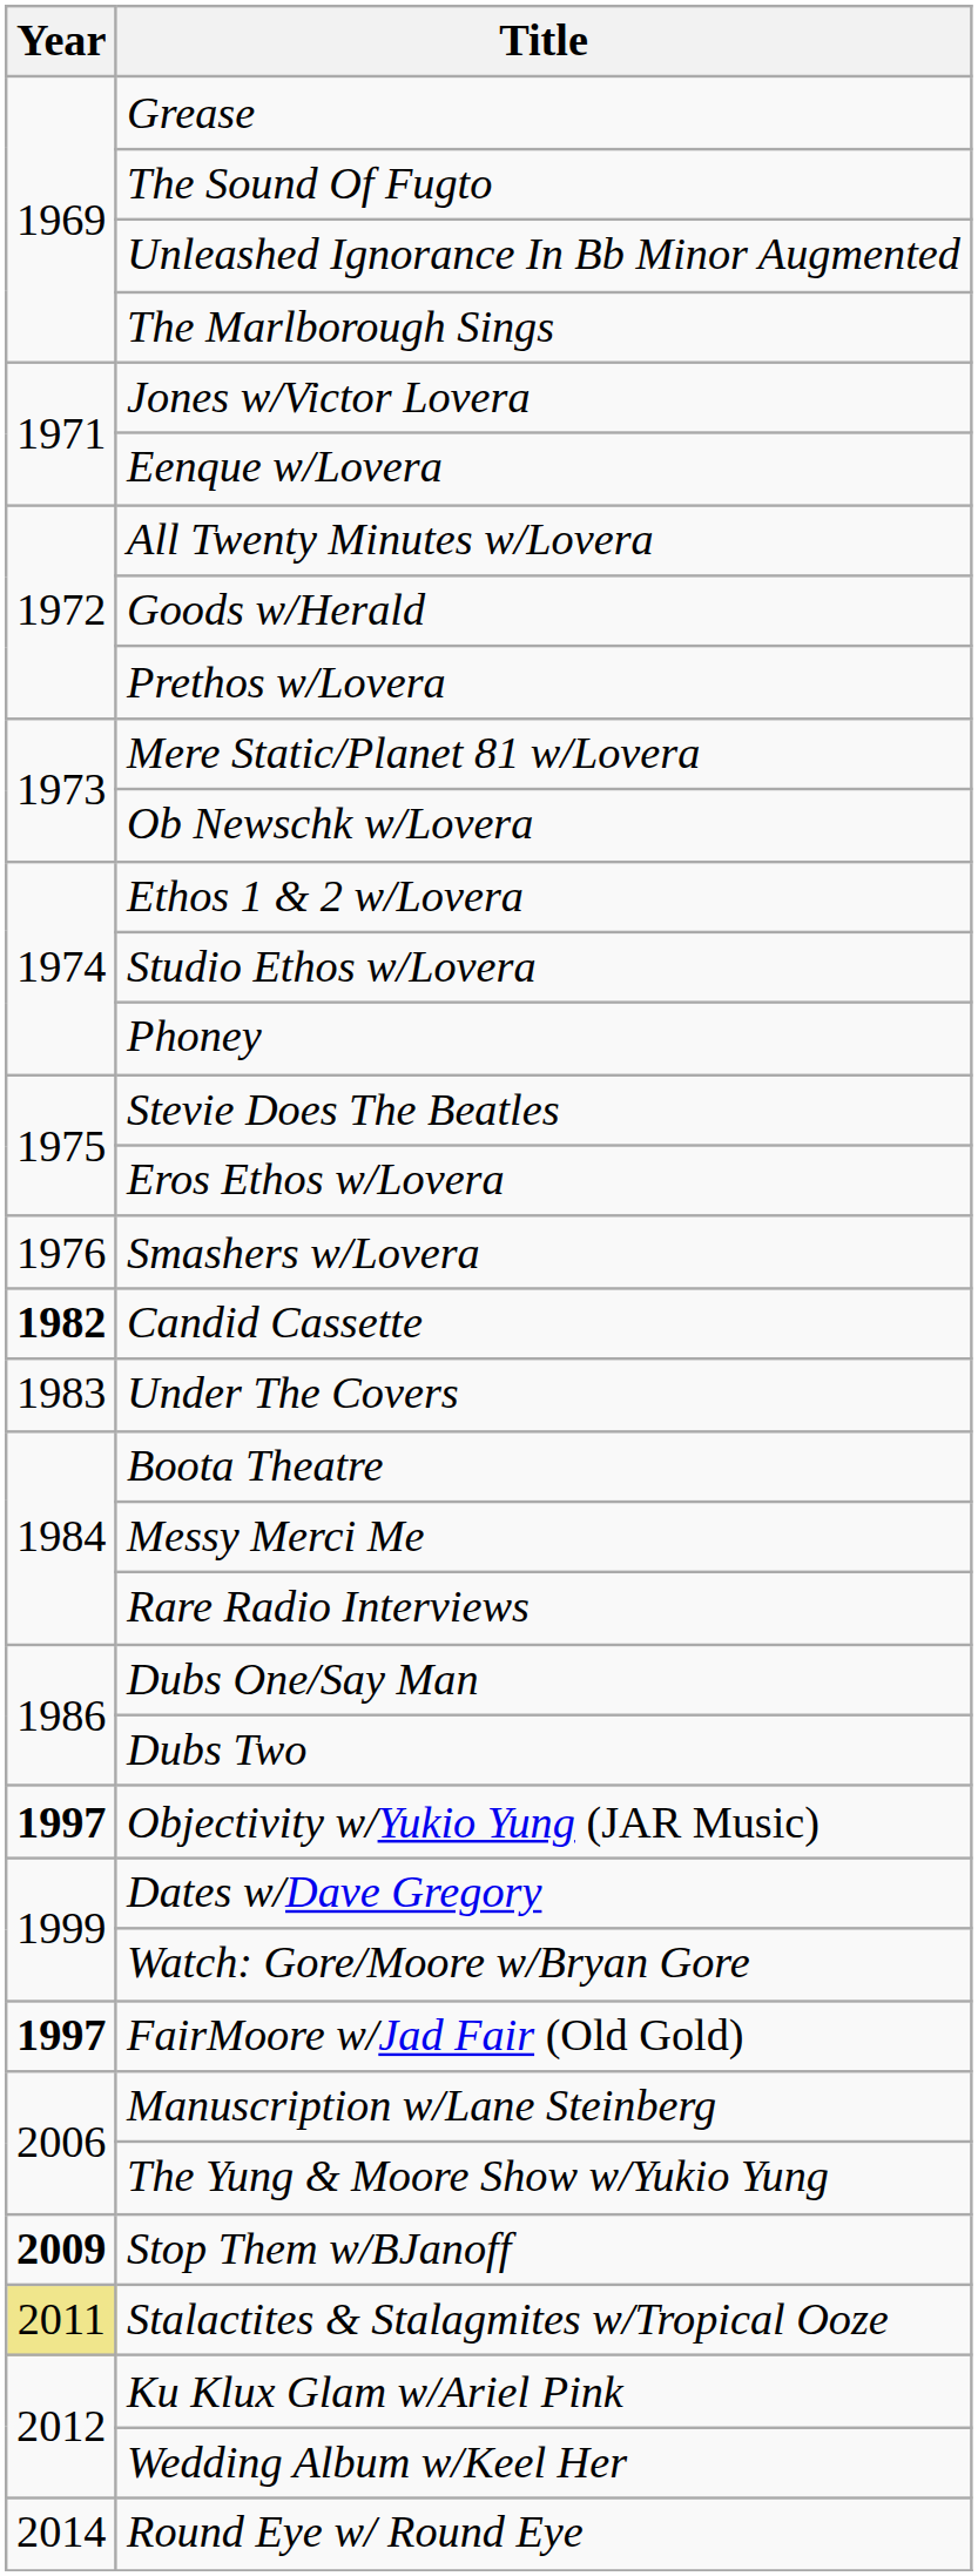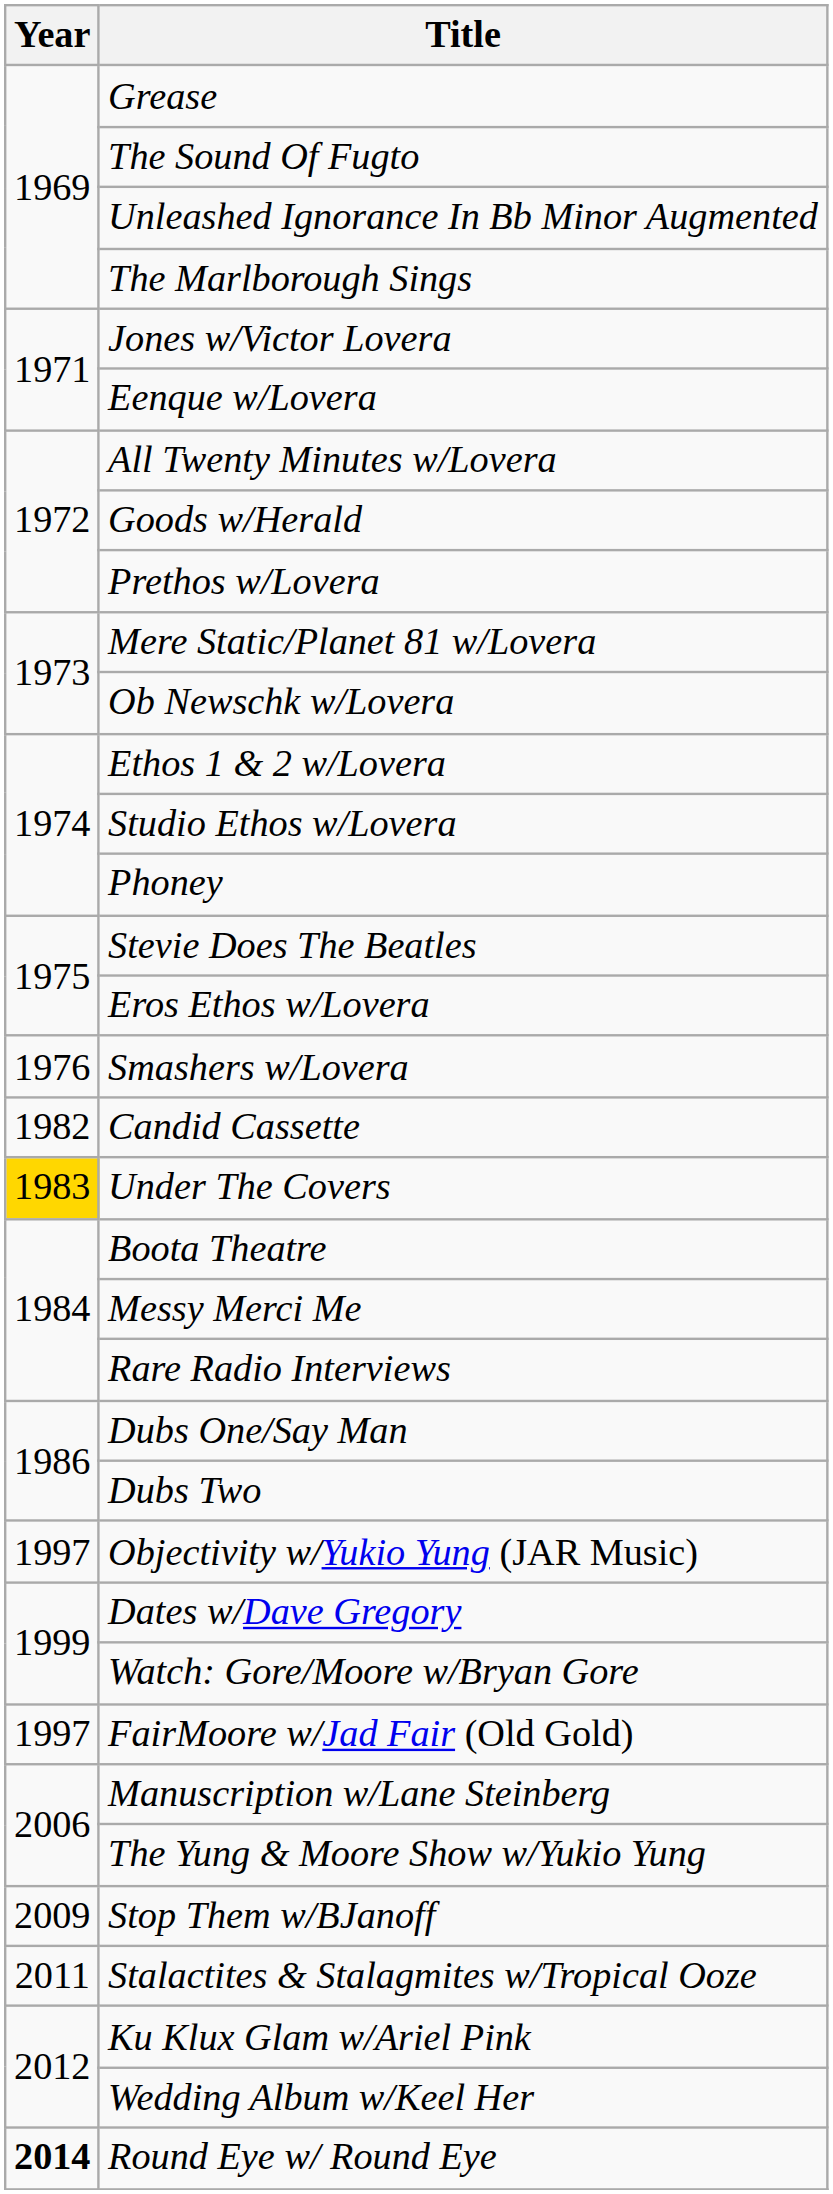Candid Cassette | Year: bold -> normal
Under The Covers | Year: no background -> gold background
Objectivity w/Yukio Yung (JAR Music) | Year: bold -> normal
FairMoore w/Jad Fair (Old Gold) | Year: bold -> normal
Stop Them w/BJanoff | Year: bold -> normal
Stalactites & Stalagmites w/Tropical Ooze | Year: khaki background -> no background
Round Eye w/ Round Eye | Year: normal -> bold
